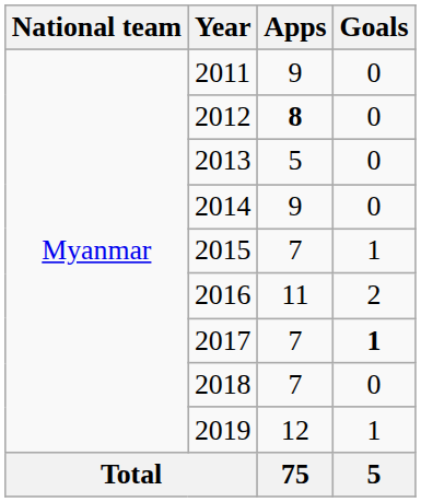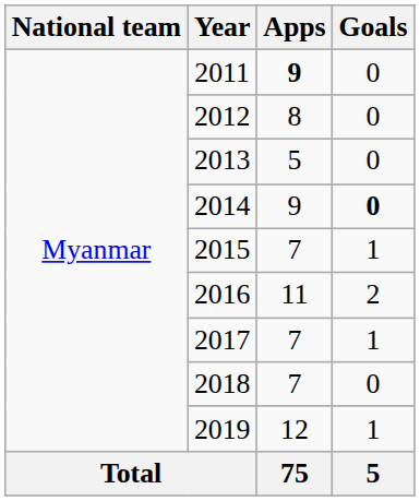2011 | Apps: normal -> bold
2012 | Apps: bold -> normal
2014 | Goals: normal -> bold
2017 | Goals: bold -> normal
